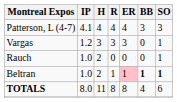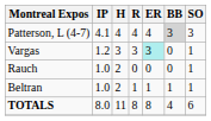Patterson, L (4-7) | BB: no background -> lightgrey background
Vargas | ER: no background -> paleturquoise background
Beltran | ER: pink background -> no background
Beltran | BB: bold -> normal
Beltran | SO: bold -> normal
